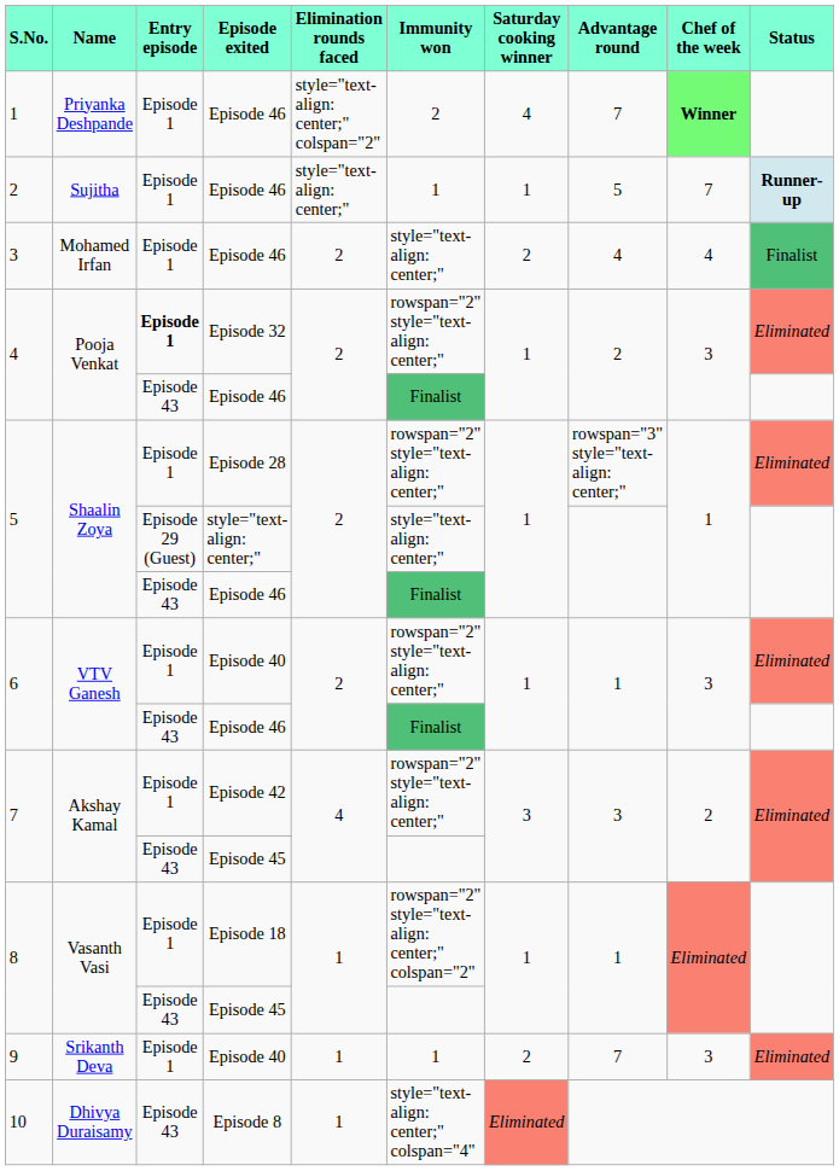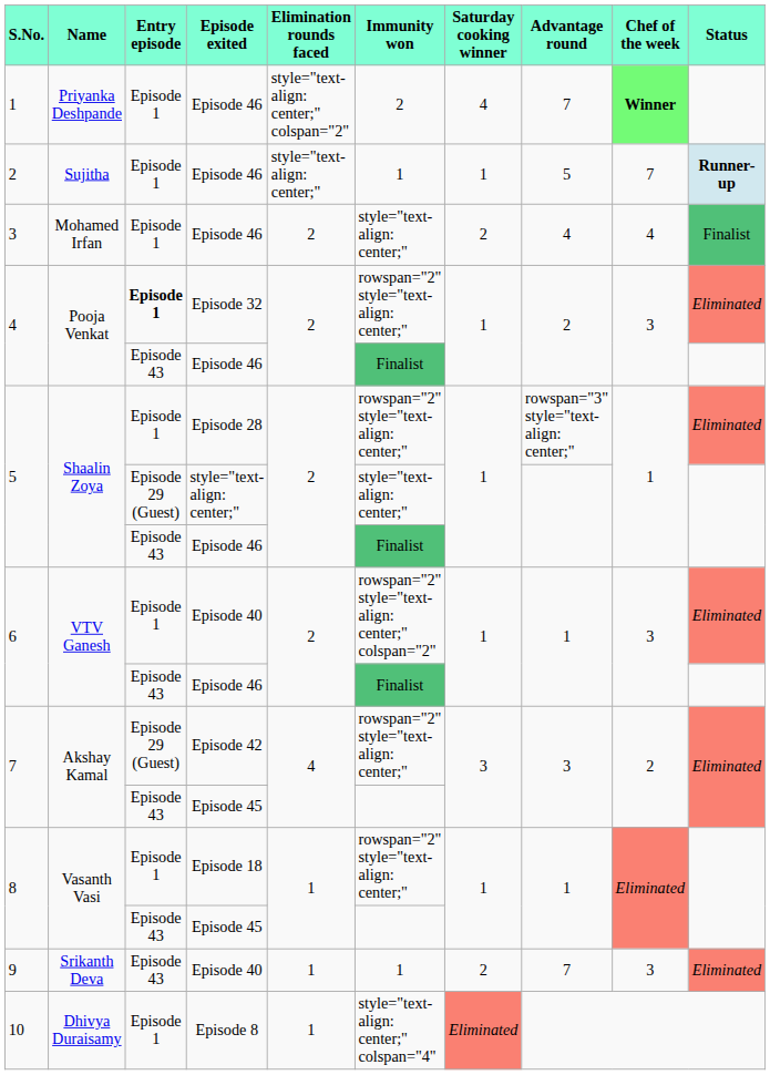6 / Episode 40 | Immunity won: rowspan="2" style="text-align: center;" -> rowspan="2" style="text-align: center;" colspan="2"
7 / Episode 42 | Entry episode: Episode 1 -> Episode 29 (Guest)
8 / Episode 18 | Immunity won: rowspan="2" style="text-align: center;" colspan="2" -> rowspan="2" style="text-align: center;"
9 | Entry episode: Episode 1 -> Episode 43
10 | Entry episode: Episode 43 -> Episode 1
